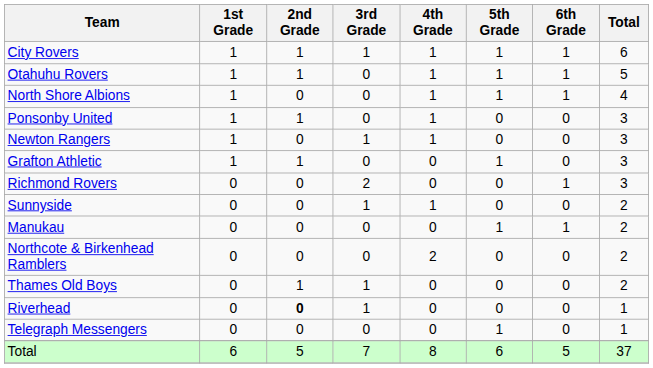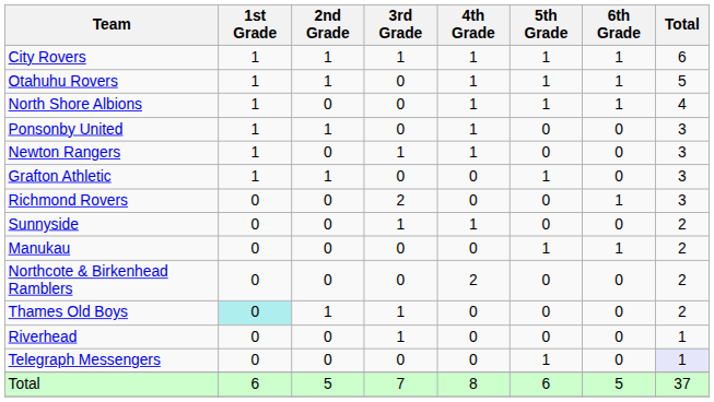Thames Old Boys | 1st Grade: no background -> paleturquoise background
Riverhead | 2nd Grade: bold -> normal
Telegraph Messengers | Total: no background -> lavender background
